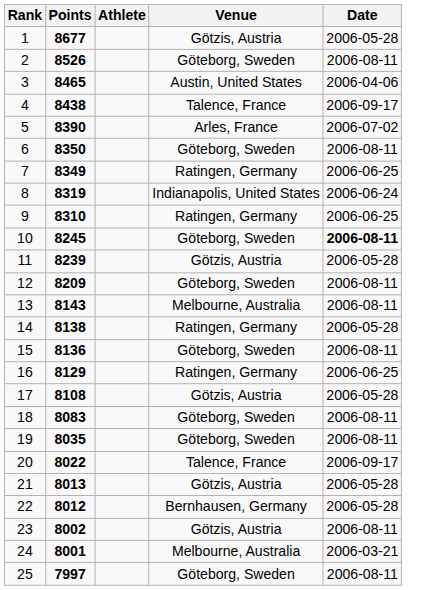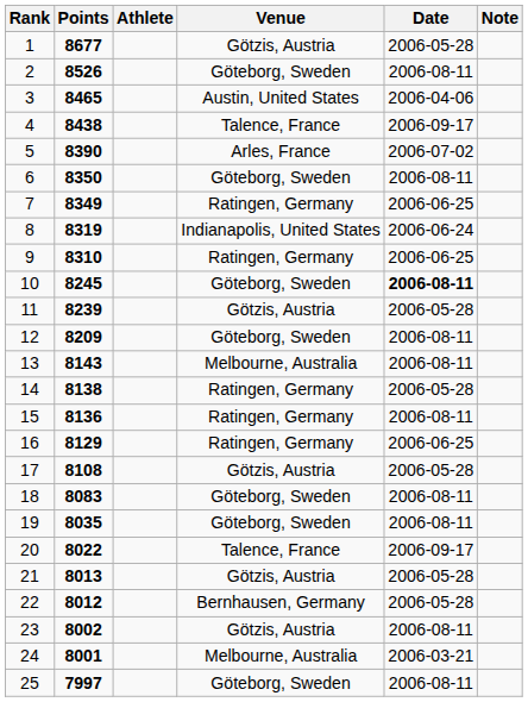+ column: Note
15 | Venue: Göteborg, Sweden -> Ratingen, Germany
